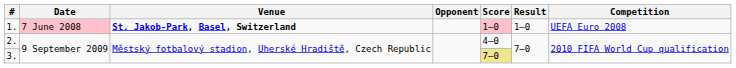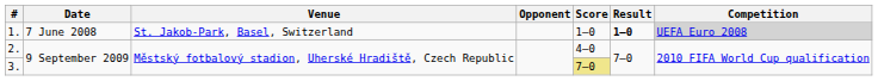1. | Date: pink background -> no background
1. | Venue: bold -> normal
1. | Score: pink background -> no background
1. | Result: normal -> bold
1. | Competition: no background -> lightgrey background
